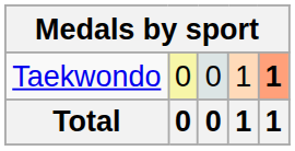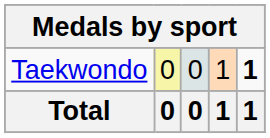Taekwondo | column 5: lightsalmon background -> no background
